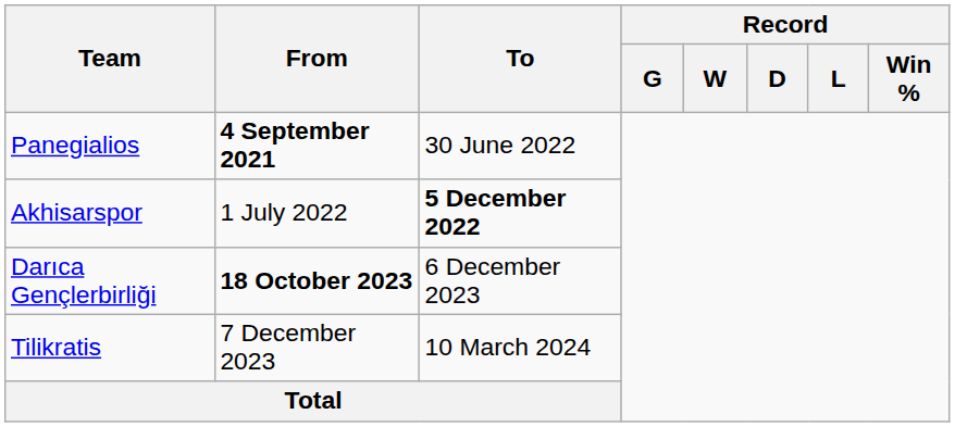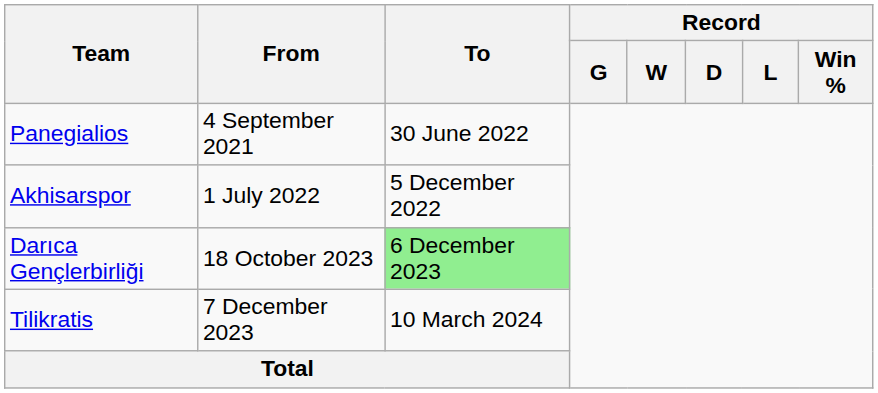Panegialios | From: bold -> normal
Akhisarspor | To: bold -> normal
Darıca Gençlerbirliği | From: bold -> normal
Darıca Gençlerbirliği | To: no background -> lightgreen background
